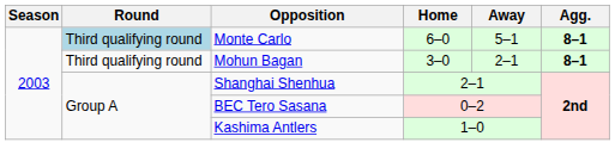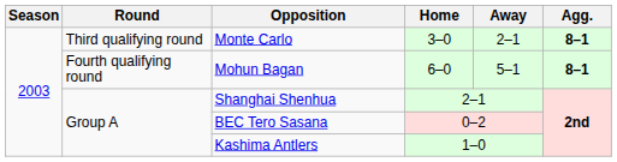Monte Carlo | Round: lightblue background -> no background
Monte Carlo | Home: 6–0 -> 3–0
Monte Carlo | Away: 5–1 -> 2–1
Mohun Bagan | Round: Third qualifying round -> Fourth qualifying round
Mohun Bagan | Home: 3–0 -> 6–0
Mohun Bagan | Away: 2–1 -> 5–1
